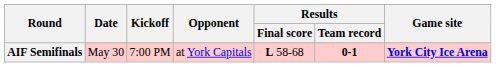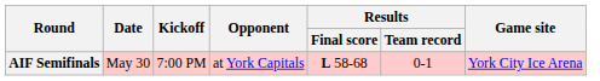AIF Semifinals | Results / Team record: bold -> normal
AIF Semifinals | Game site: bold -> normal
